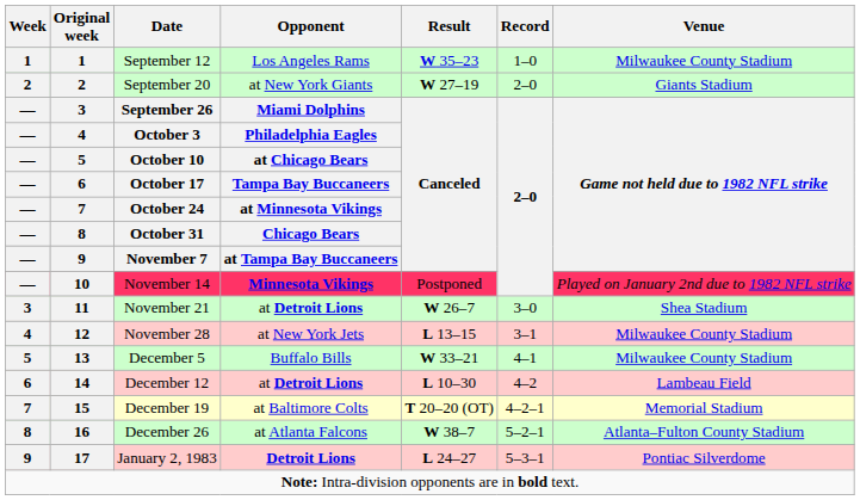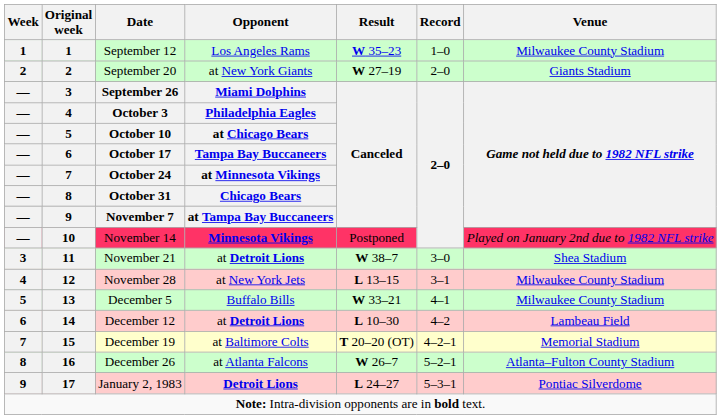November 21 | Result: W 26–7 -> W 38–7
December 26 | Result: W 38–7 -> W 26–7
